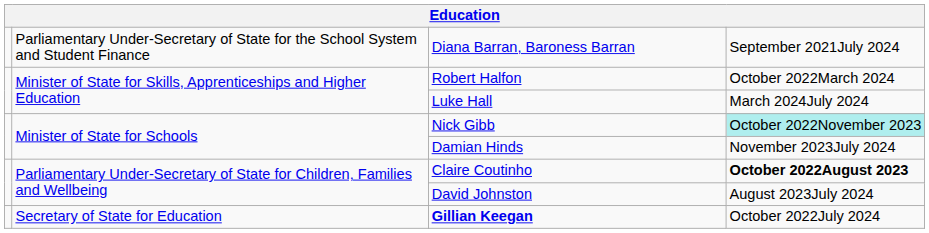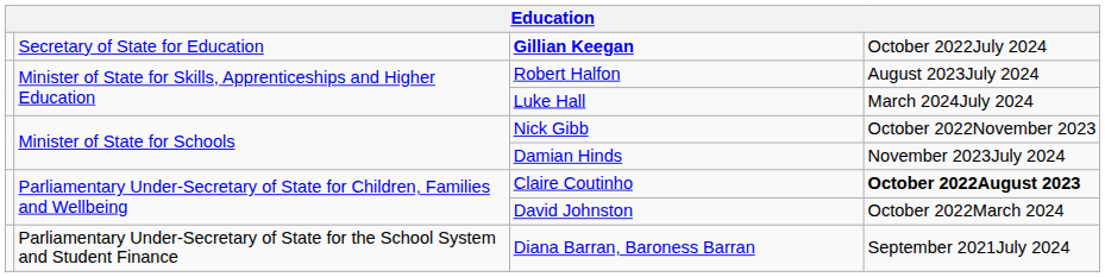rows swapped: Gillian Keegan <-> Diana Barran, Baroness Barran
Robert Halfon | column 4: October 2022March 2024 -> August 2023July 2024
Nick Gibb | column 4: paleturquoise background -> no background
David Johnston | column 4: August 2023July 2024 -> October 2022March 2024
